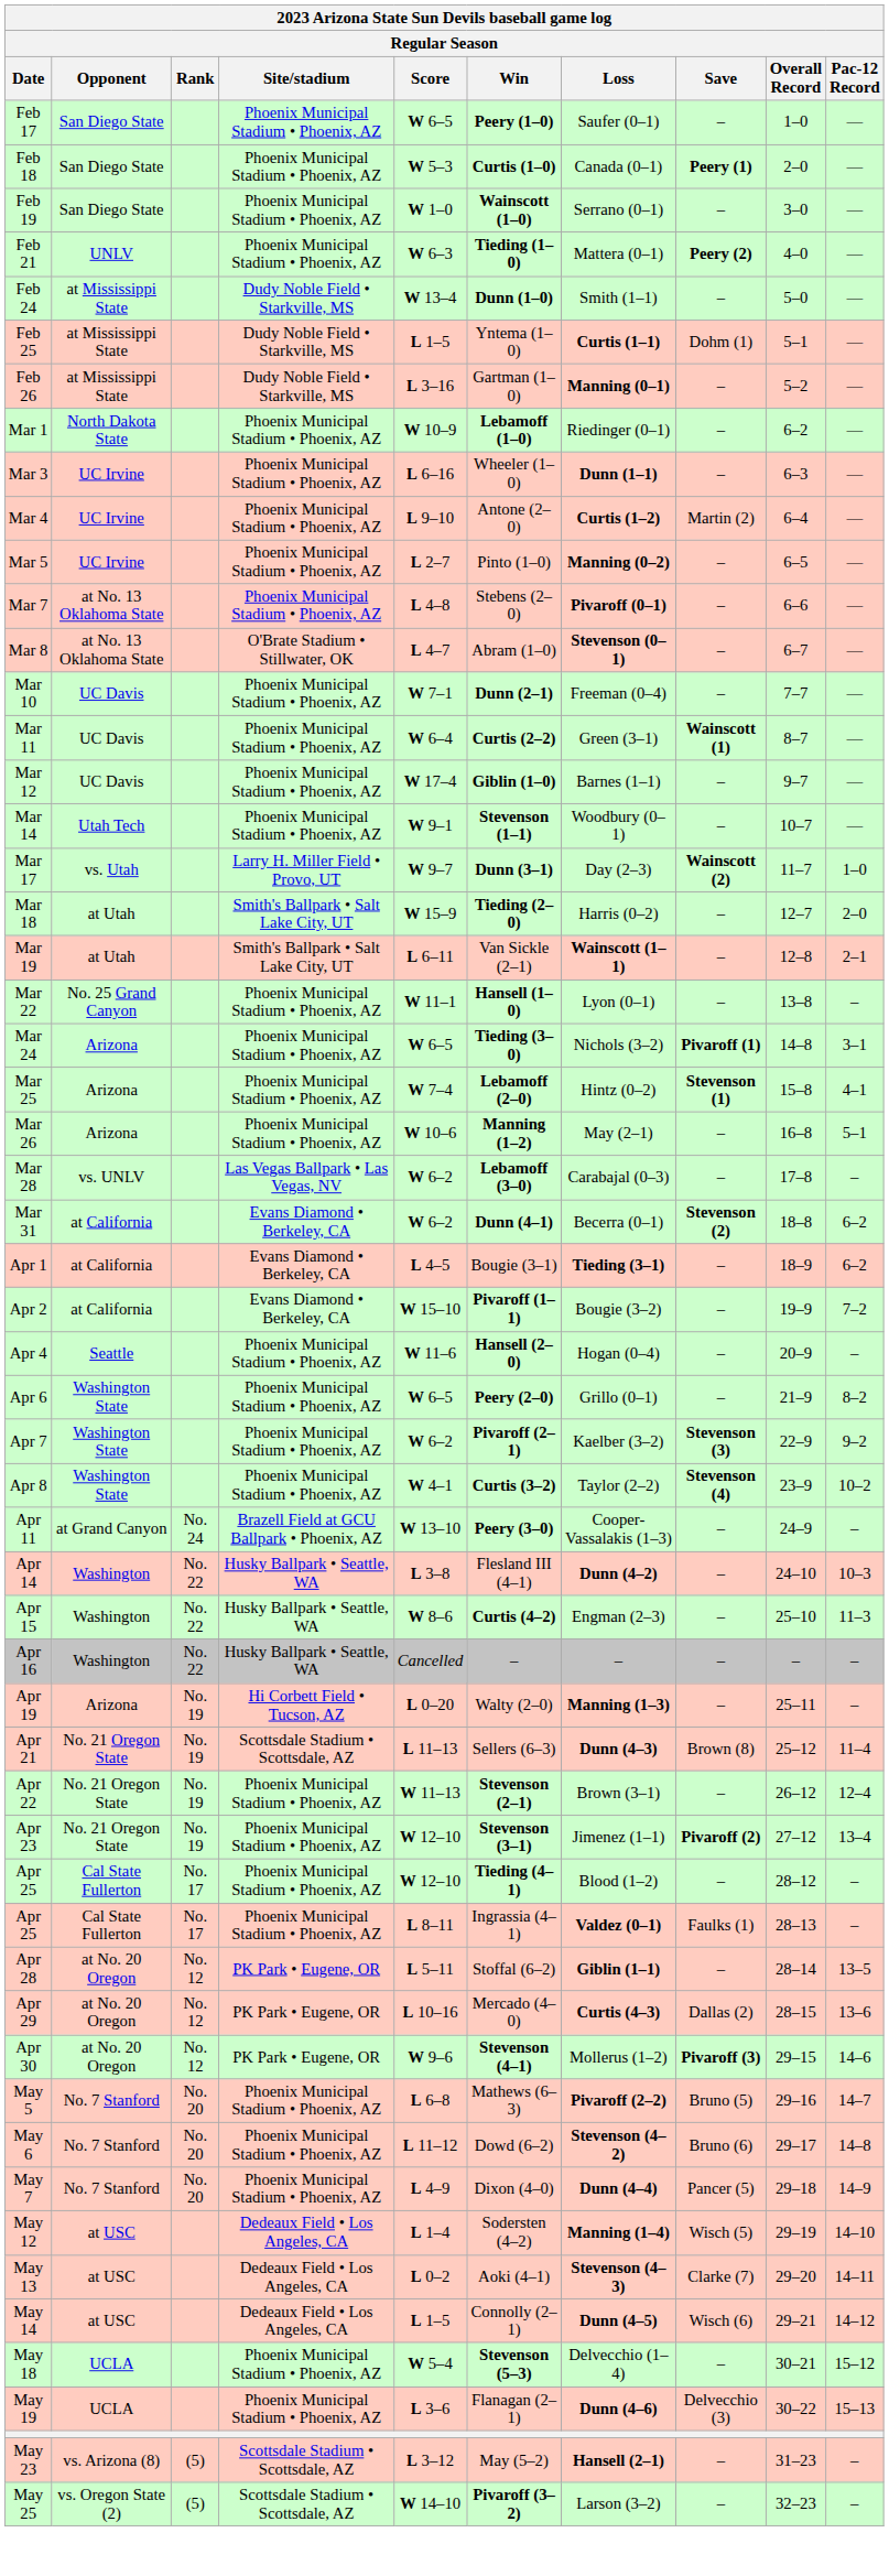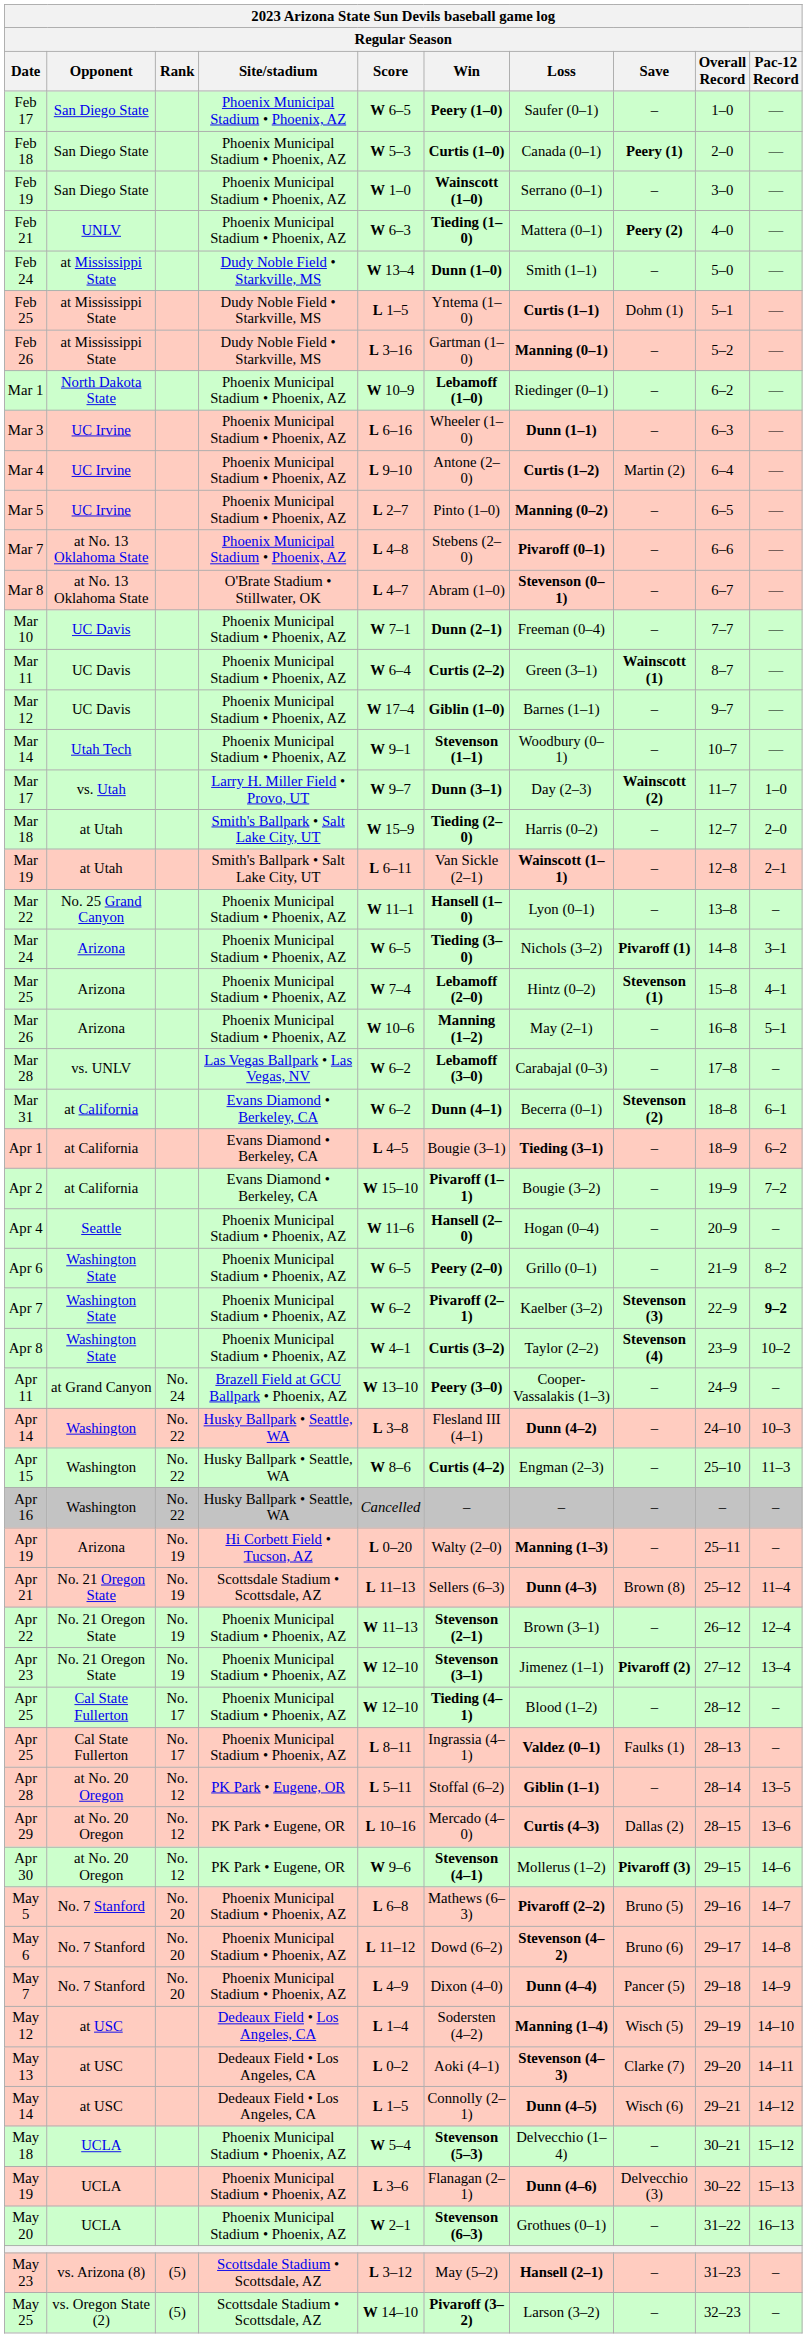Mar 31 | Pac-12 Record: 6–2 -> 6–1
Apr 7 | Pac-12 Record: normal -> bold
+ row: May 20 | UCLA | Phoenix Municipal Stadium • Phoenix, AZ | W 2–1 | Stevenson (6–3) | Grothues (0–1) | – | 31–22 | 16–13
